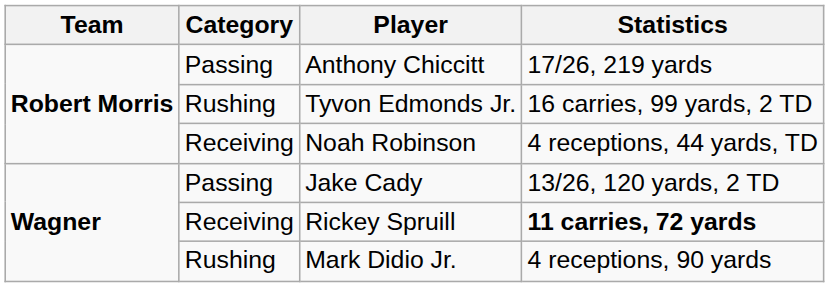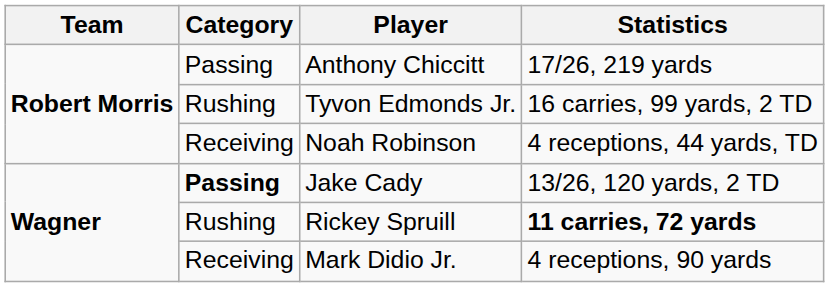Jake Cady | Category: normal -> bold
Rickey Spruill | Category: Receiving -> Rushing
Mark Didio Jr. | Category: Rushing -> Receiving
